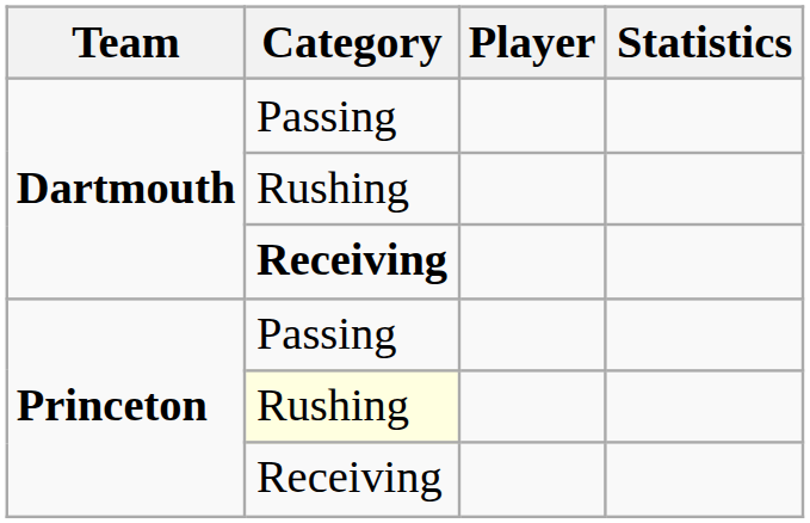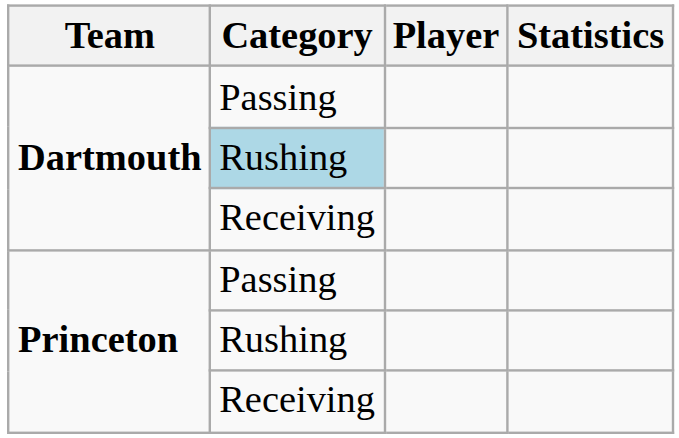Dartmouth / Rushing | Category: no background -> lightblue background
Dartmouth / Receiving | Category: bold -> normal
Princeton / Rushing | Category: lightyellow background -> no background
